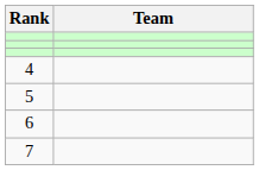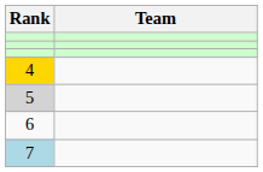row 5 | Rank: no background -> gold background
row 6 | Rank: no background -> lightgrey background
row 8 | Rank: no background -> lightblue background
